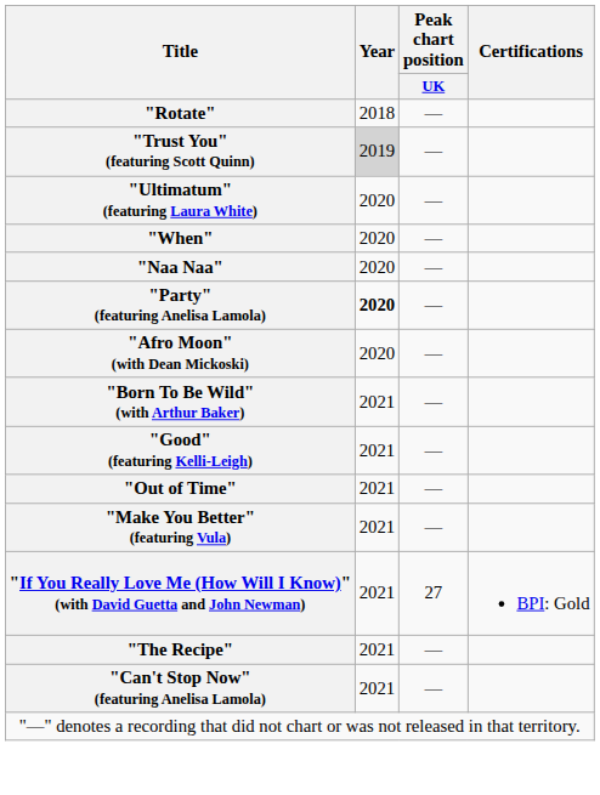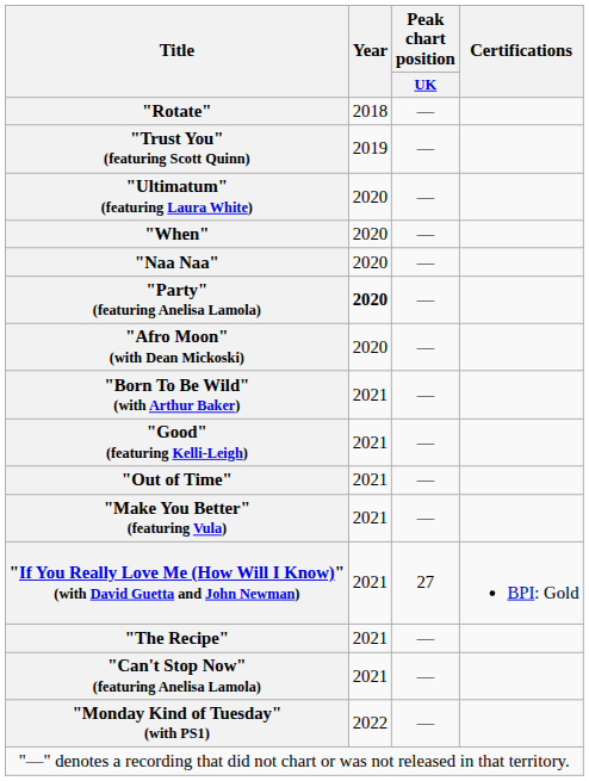"Trust You" (featuring Scott Quinn) | Year: lightgrey background -> no background
+ row: "Monday Kind of Tuesday" (with PS1) | 2022 | —
